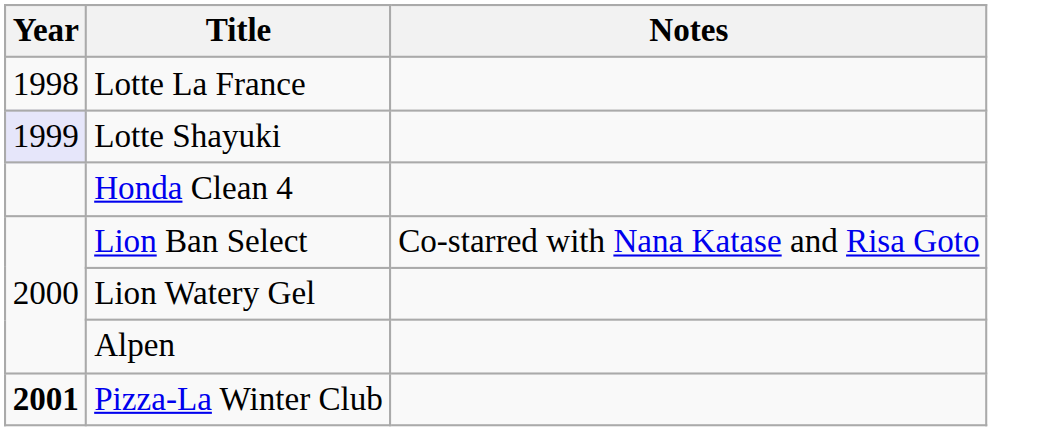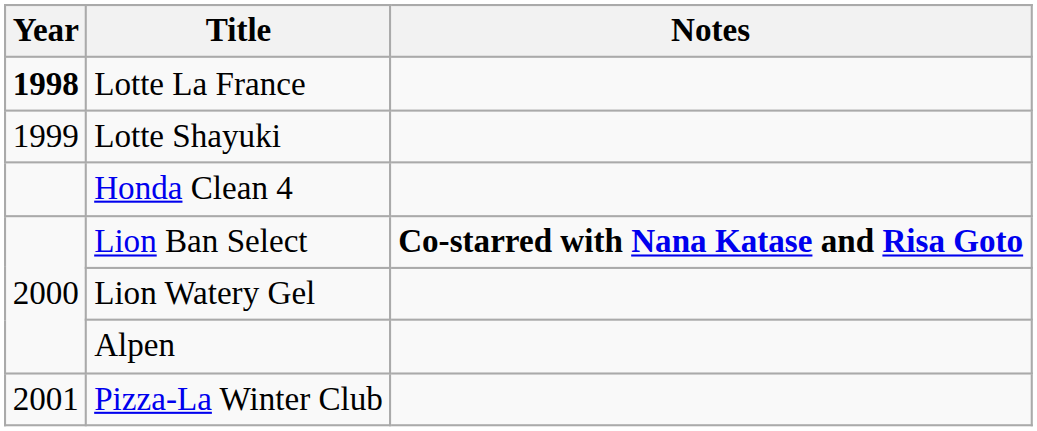Lotte La France | Year: normal -> bold
Lotte Shayuki | Year: lavender background -> no background
Lion Ban Select | Notes: normal -> bold
Pizza-La Winter Club | Year: bold -> normal
